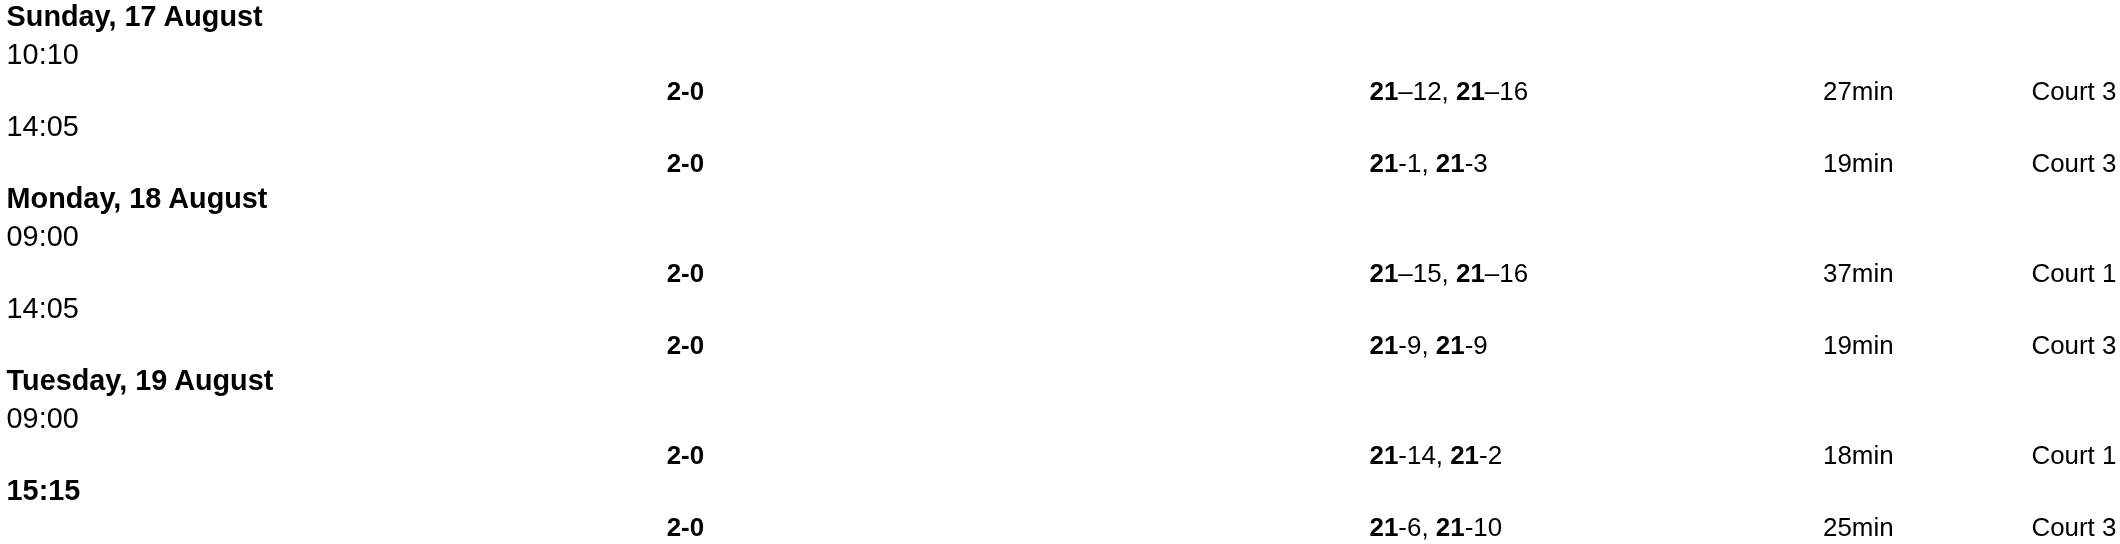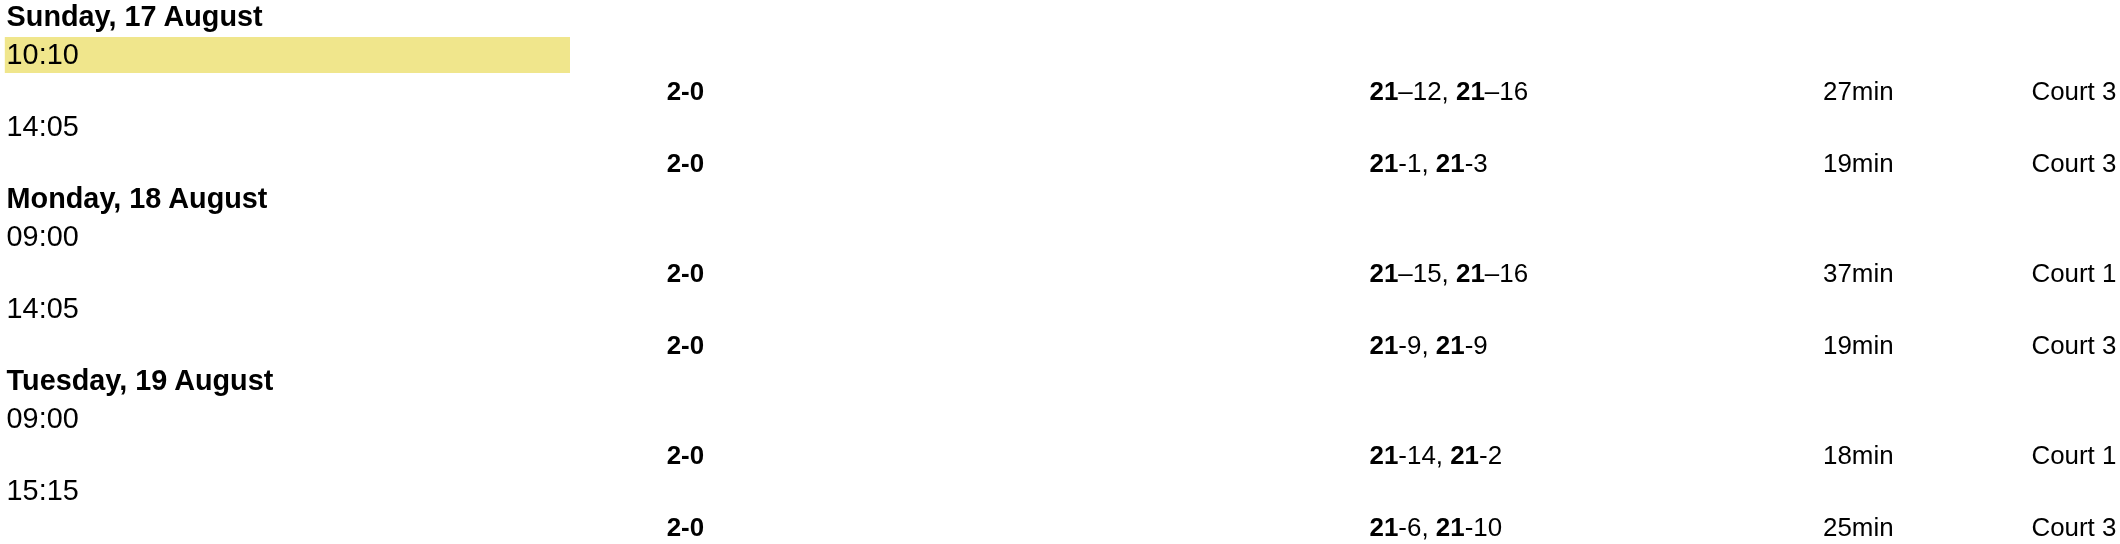10:10 | column 1: no background -> khaki background
15:15 | column 1: bold -> normal
